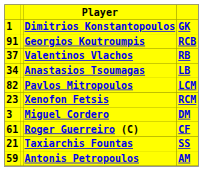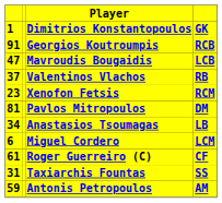+ row: 47 | Mavroudis Bougaidis | LCB
rows swapped: Anastasios Tsoumagas <-> Xenofon Fetsis
Pavlos Mitropoulos | column 1: 82 -> 81
Pavlos Mitropoulos | column 3: LCM -> DM
Miguel Cordero | column 1: 3 -> 6
Miguel Cordero | column 3: DM -> LCM
Taxiarchis Fountas | column 1: 21 -> 31
